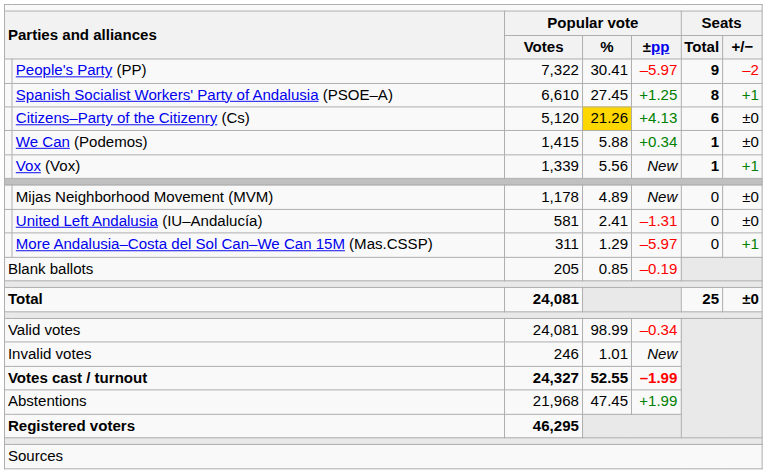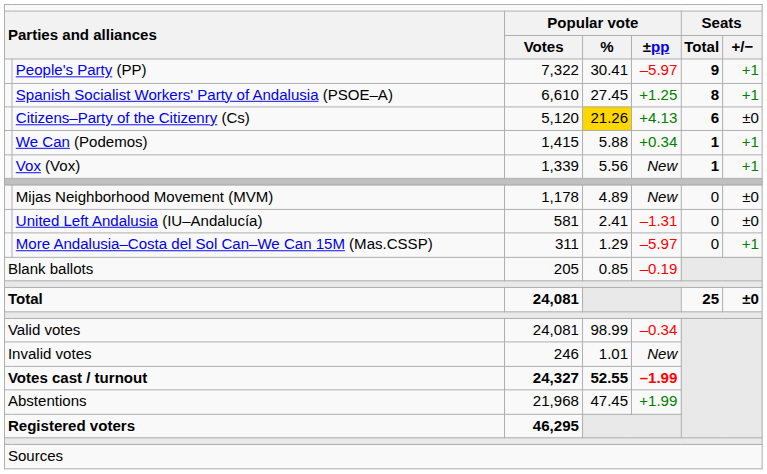People's Party (PP) | column 7: –2 -> +1
We Can (Podemos) | column 7: ±0 -> +1
